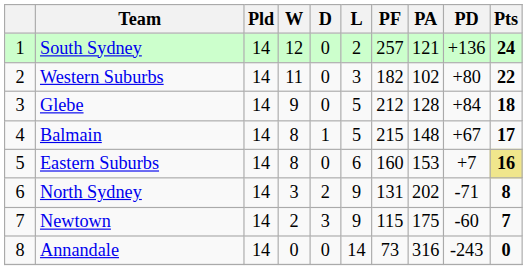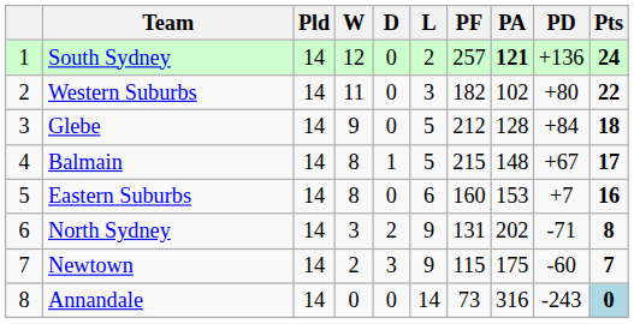South Sydney | PA: normal -> bold
Eastern Suburbs | Pts: khaki background -> no background
Annandale | Pts: no background -> lightblue background
